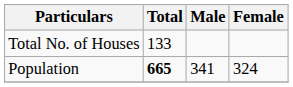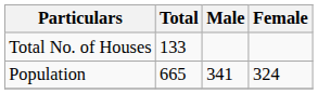Population | Total: bold -> normal
